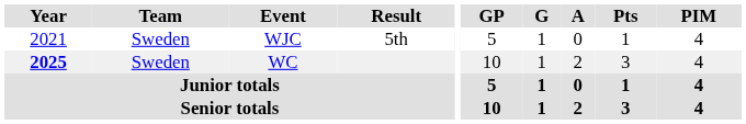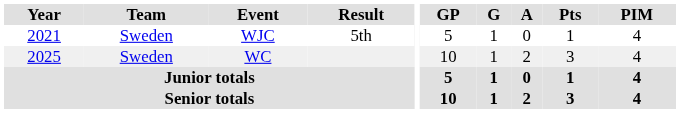WC | Year: bold -> normal
